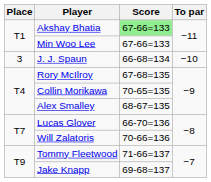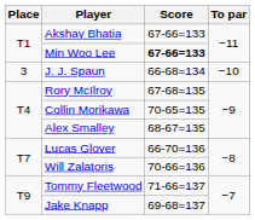Akshay Bhatia | Score: lightgreen background -> no background
Min Woo Lee | Score: normal -> bold
